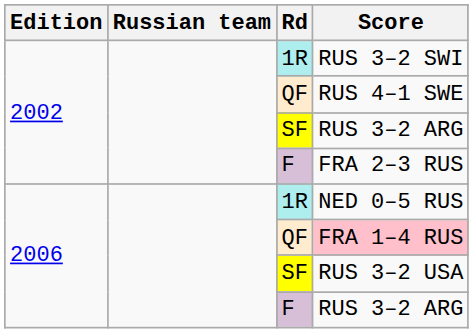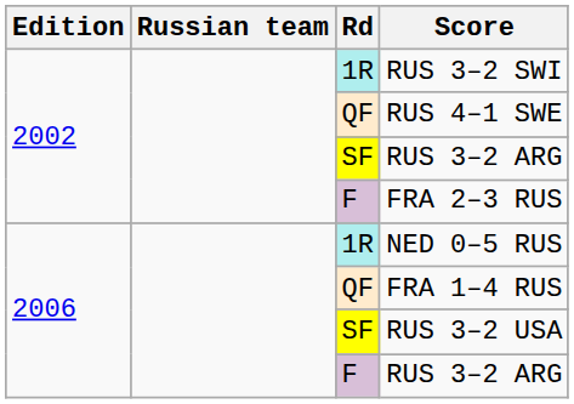FRA 1–4 RUS | Score: pink background -> no background
